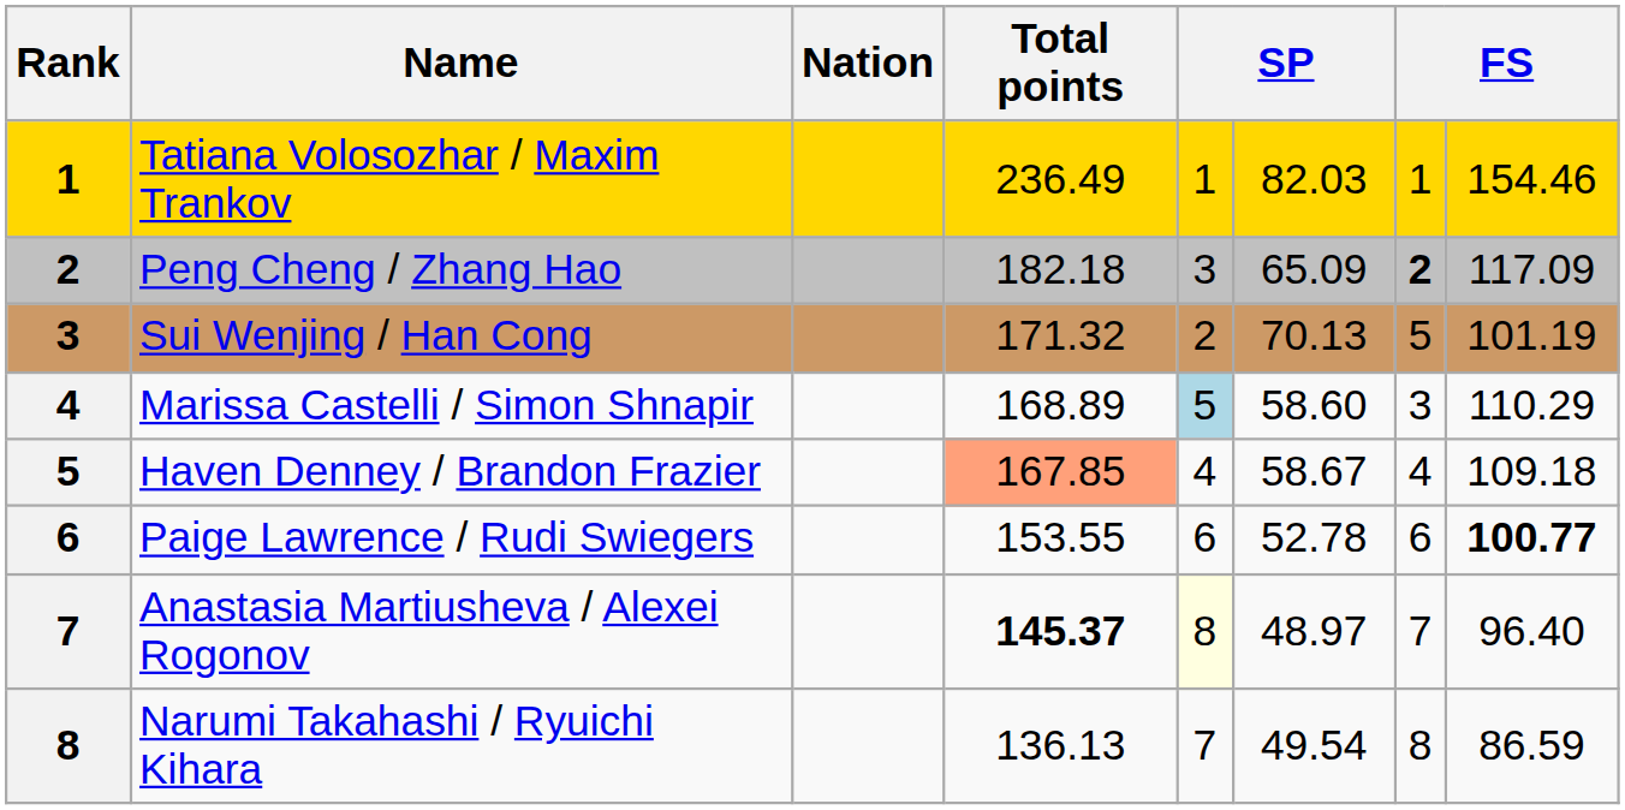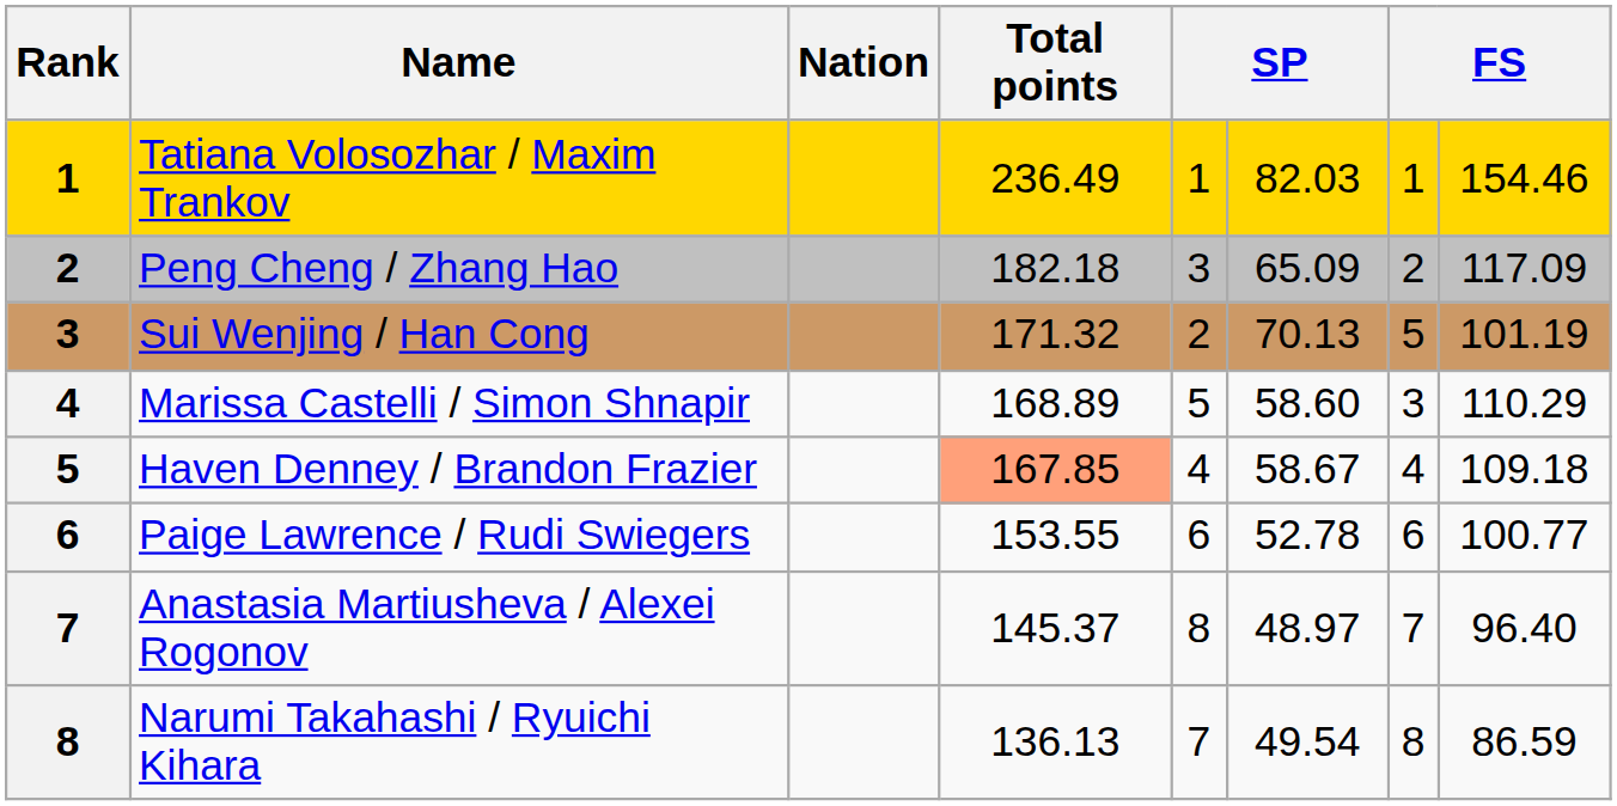Peng Cheng / Zhang Hao | column 7: bold -> normal
Marissa Castelli / Simon Shnapir | column 5: lightblue background -> no background
Paige Lawrence / Rudi Swiegers | column 8: bold -> normal
Anastasia Martiusheva / Alexei Rogonov | Total points: bold -> normal
Anastasia Martiusheva / Alexei Rogonov | column 5: lightyellow background -> no background
